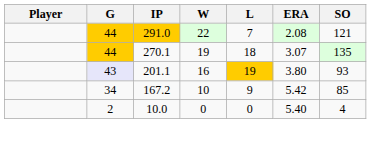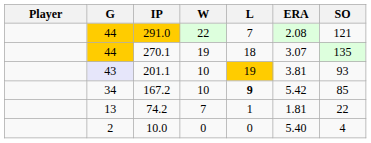201.1 | W: 16 -> 10
201.1 | ERA: 3.80 -> 3.81
167.2 | L: normal -> bold
+ row: 13 | 74.2 | 7 | 1 | 1.81 | 22
